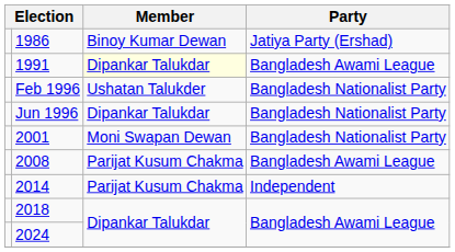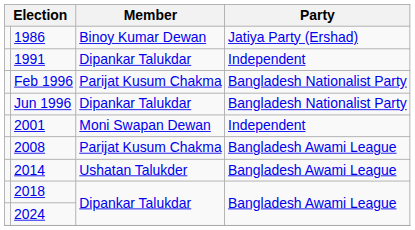1991 | Member: lightyellow background -> no background
1991 | Party: Bangladesh Awami League -> Independent
Feb 1996 | Member: Ushatan Talukder -> Parijat Kusum Chakma
2001 | Party: Bangladesh Nationalist Party -> Independent
2014 | Member: Parijat Kusum Chakma -> Ushatan Talukder
2014 | Party: Independent -> Bangladesh Awami League
